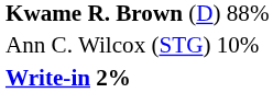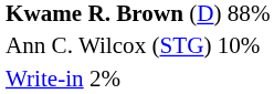row 3 | column 1: bold -> normal
